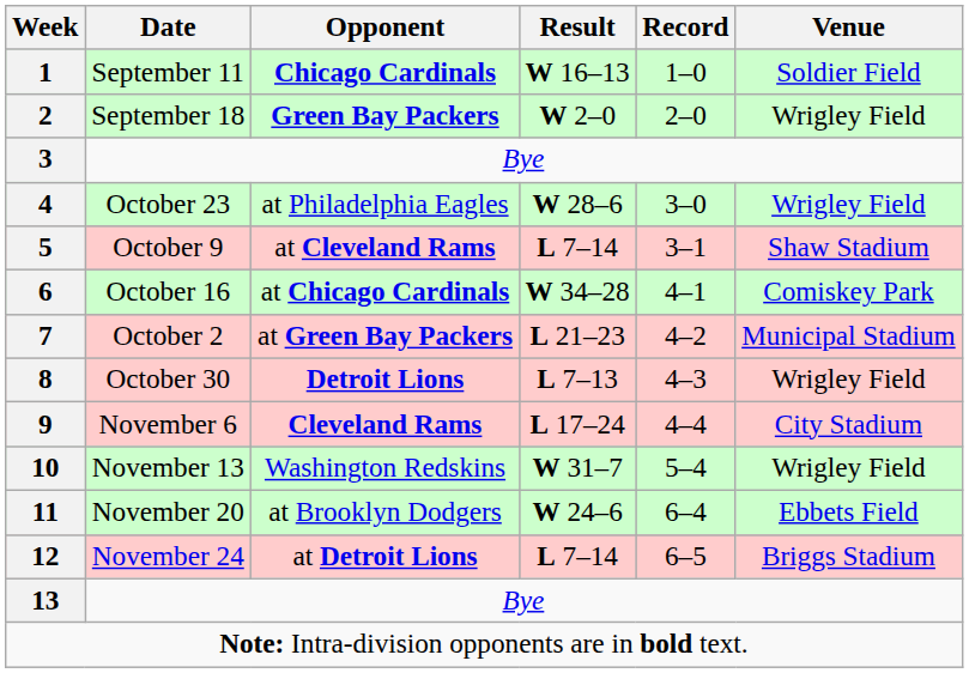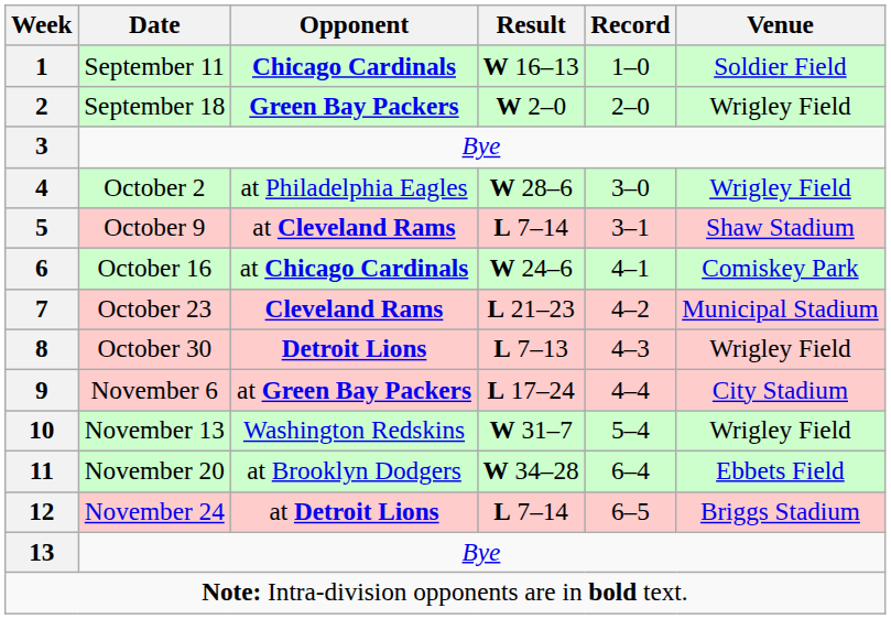4 | Date: October 23 -> October 2
6 | Result: W 34–28 -> W 24–6
7 | Date: October 2 -> October 23
7 | Opponent: at Green Bay Packers -> Cleveland Rams
9 | Opponent: Cleveland Rams -> at Green Bay Packers
11 | Result: W 24–6 -> W 34–28
